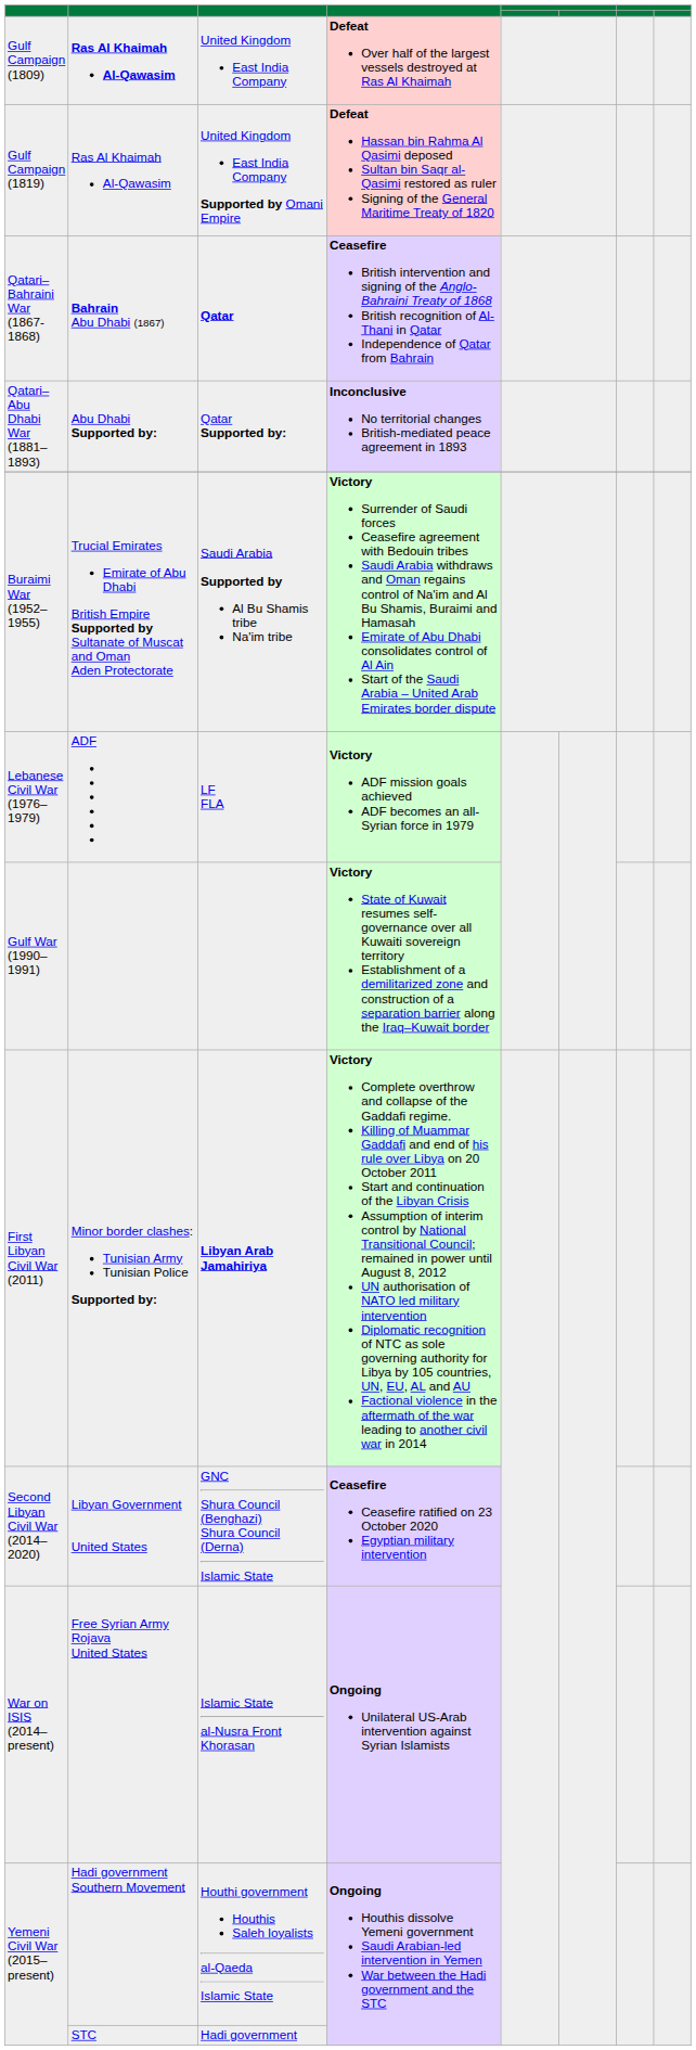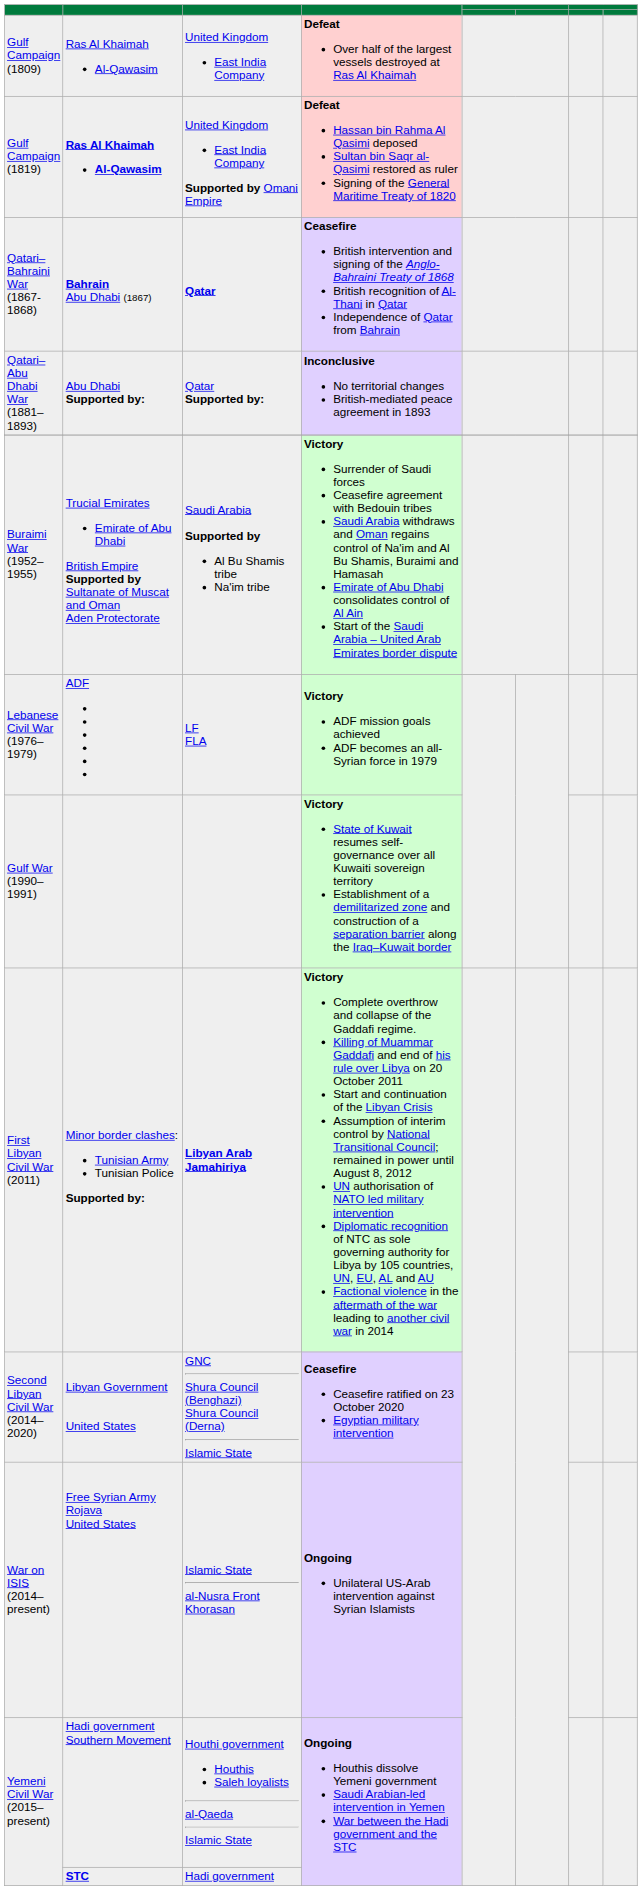United Kingdom East India Company | column 2: bold -> normal
United Kingdom East India Company Supported by Omani Empire | column 2: normal -> bold
Hadi government | column 2: normal -> bold
